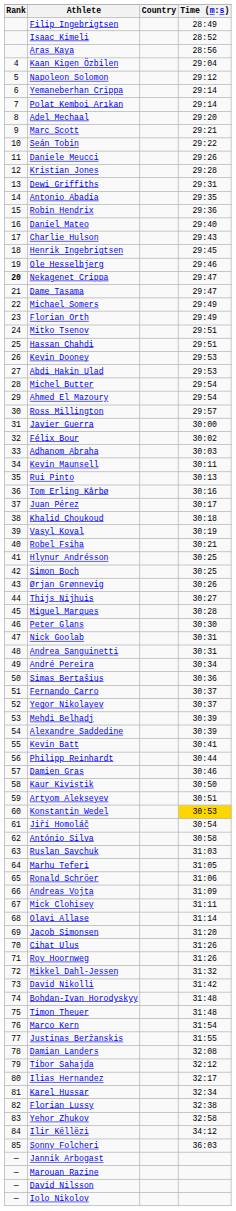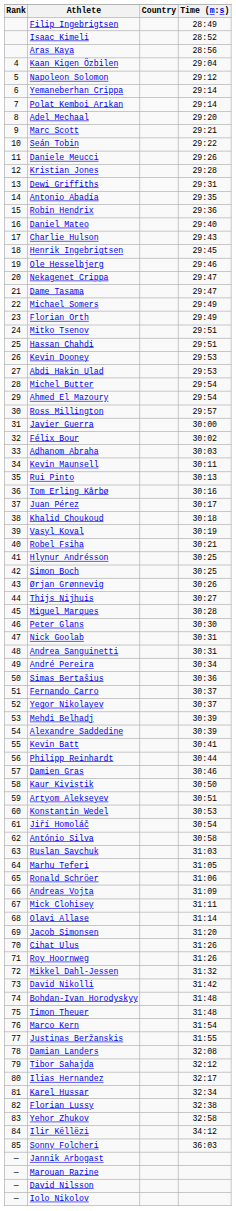Nekagenet Crippa | Rank: bold -> normal
Konstantin Wedel | Time (m:s): gold background -> no background
